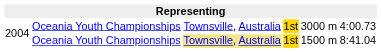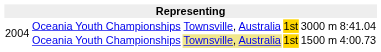row 2 | column 6: 4:00.73 -> 8:41.04
row 3 | column 6: 8:41.04 -> 4:00.73
